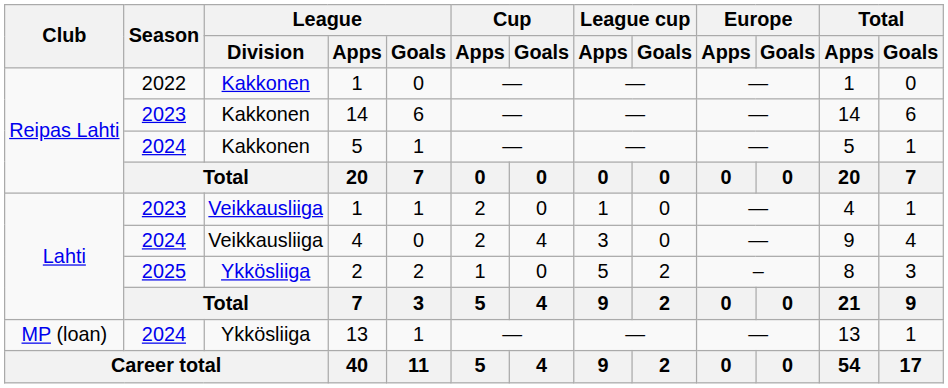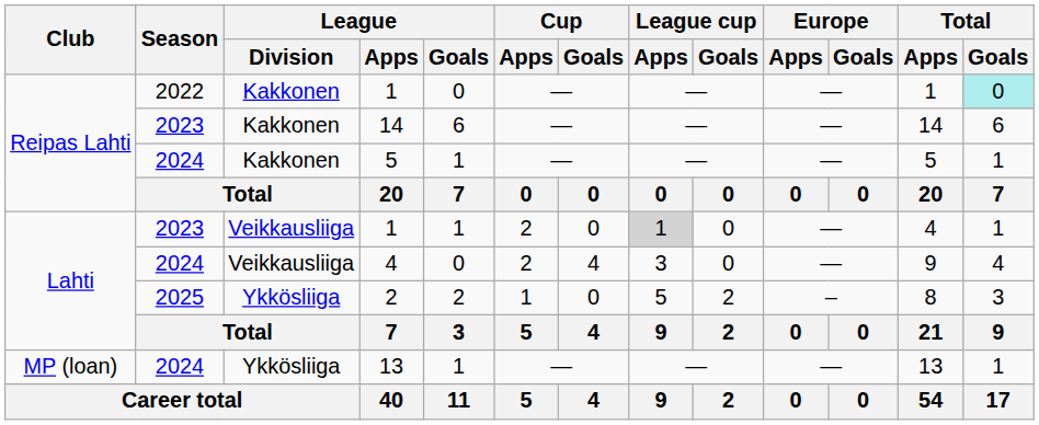2022 / 1 | Total / Goals: no background -> paleturquoise background
2023 / 1 | League cup / Apps: no background -> lightgrey background
